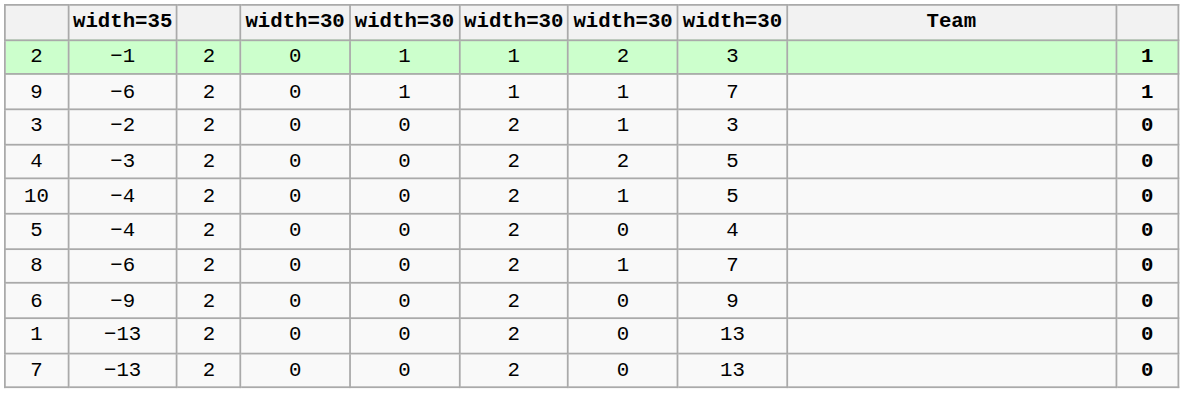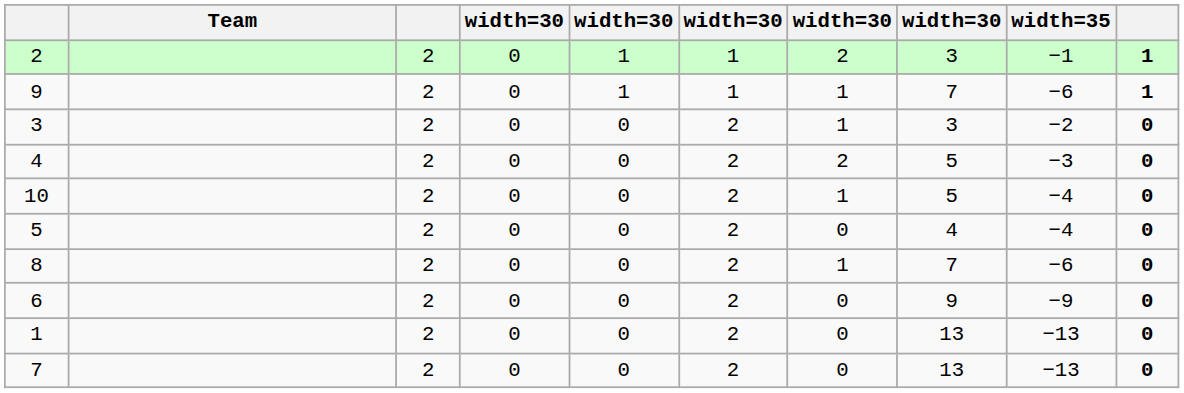columns swapped: Team <-> width=35
